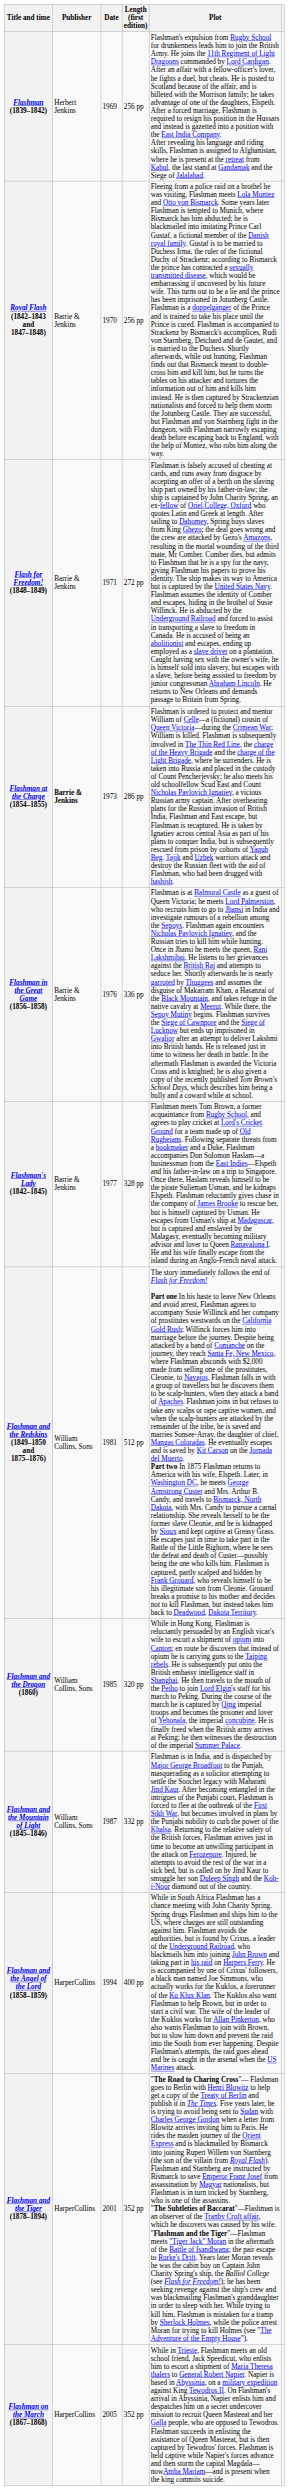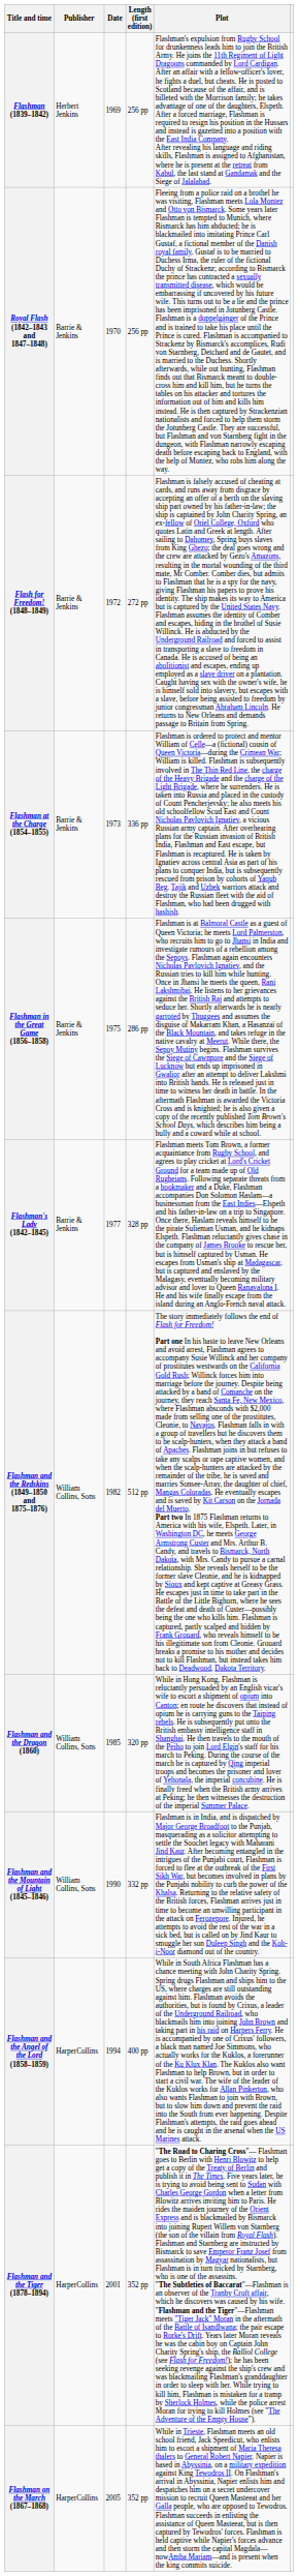Flash for Freedom! (1848–1849) | Date: 1971 -> 1972
Flashman at the Charge (1854–1855) | Publisher: bold -> normal
Flashman at the Charge (1854–1855) | Length (first edition): 286 pp -> 336 pp
Flashman in the Great Game (1856–1858) | Date: 1976 -> 1975
Flashman in the Great Game (1856–1858) | Length (first edition): 336 pp -> 286 pp
Flashman and the Redskins (1849–1850 and 1875–1876) | Date: 1981 -> 1982
Flashman and the Mountain of Light (1845–1846) | Date: 1987 -> 1990
